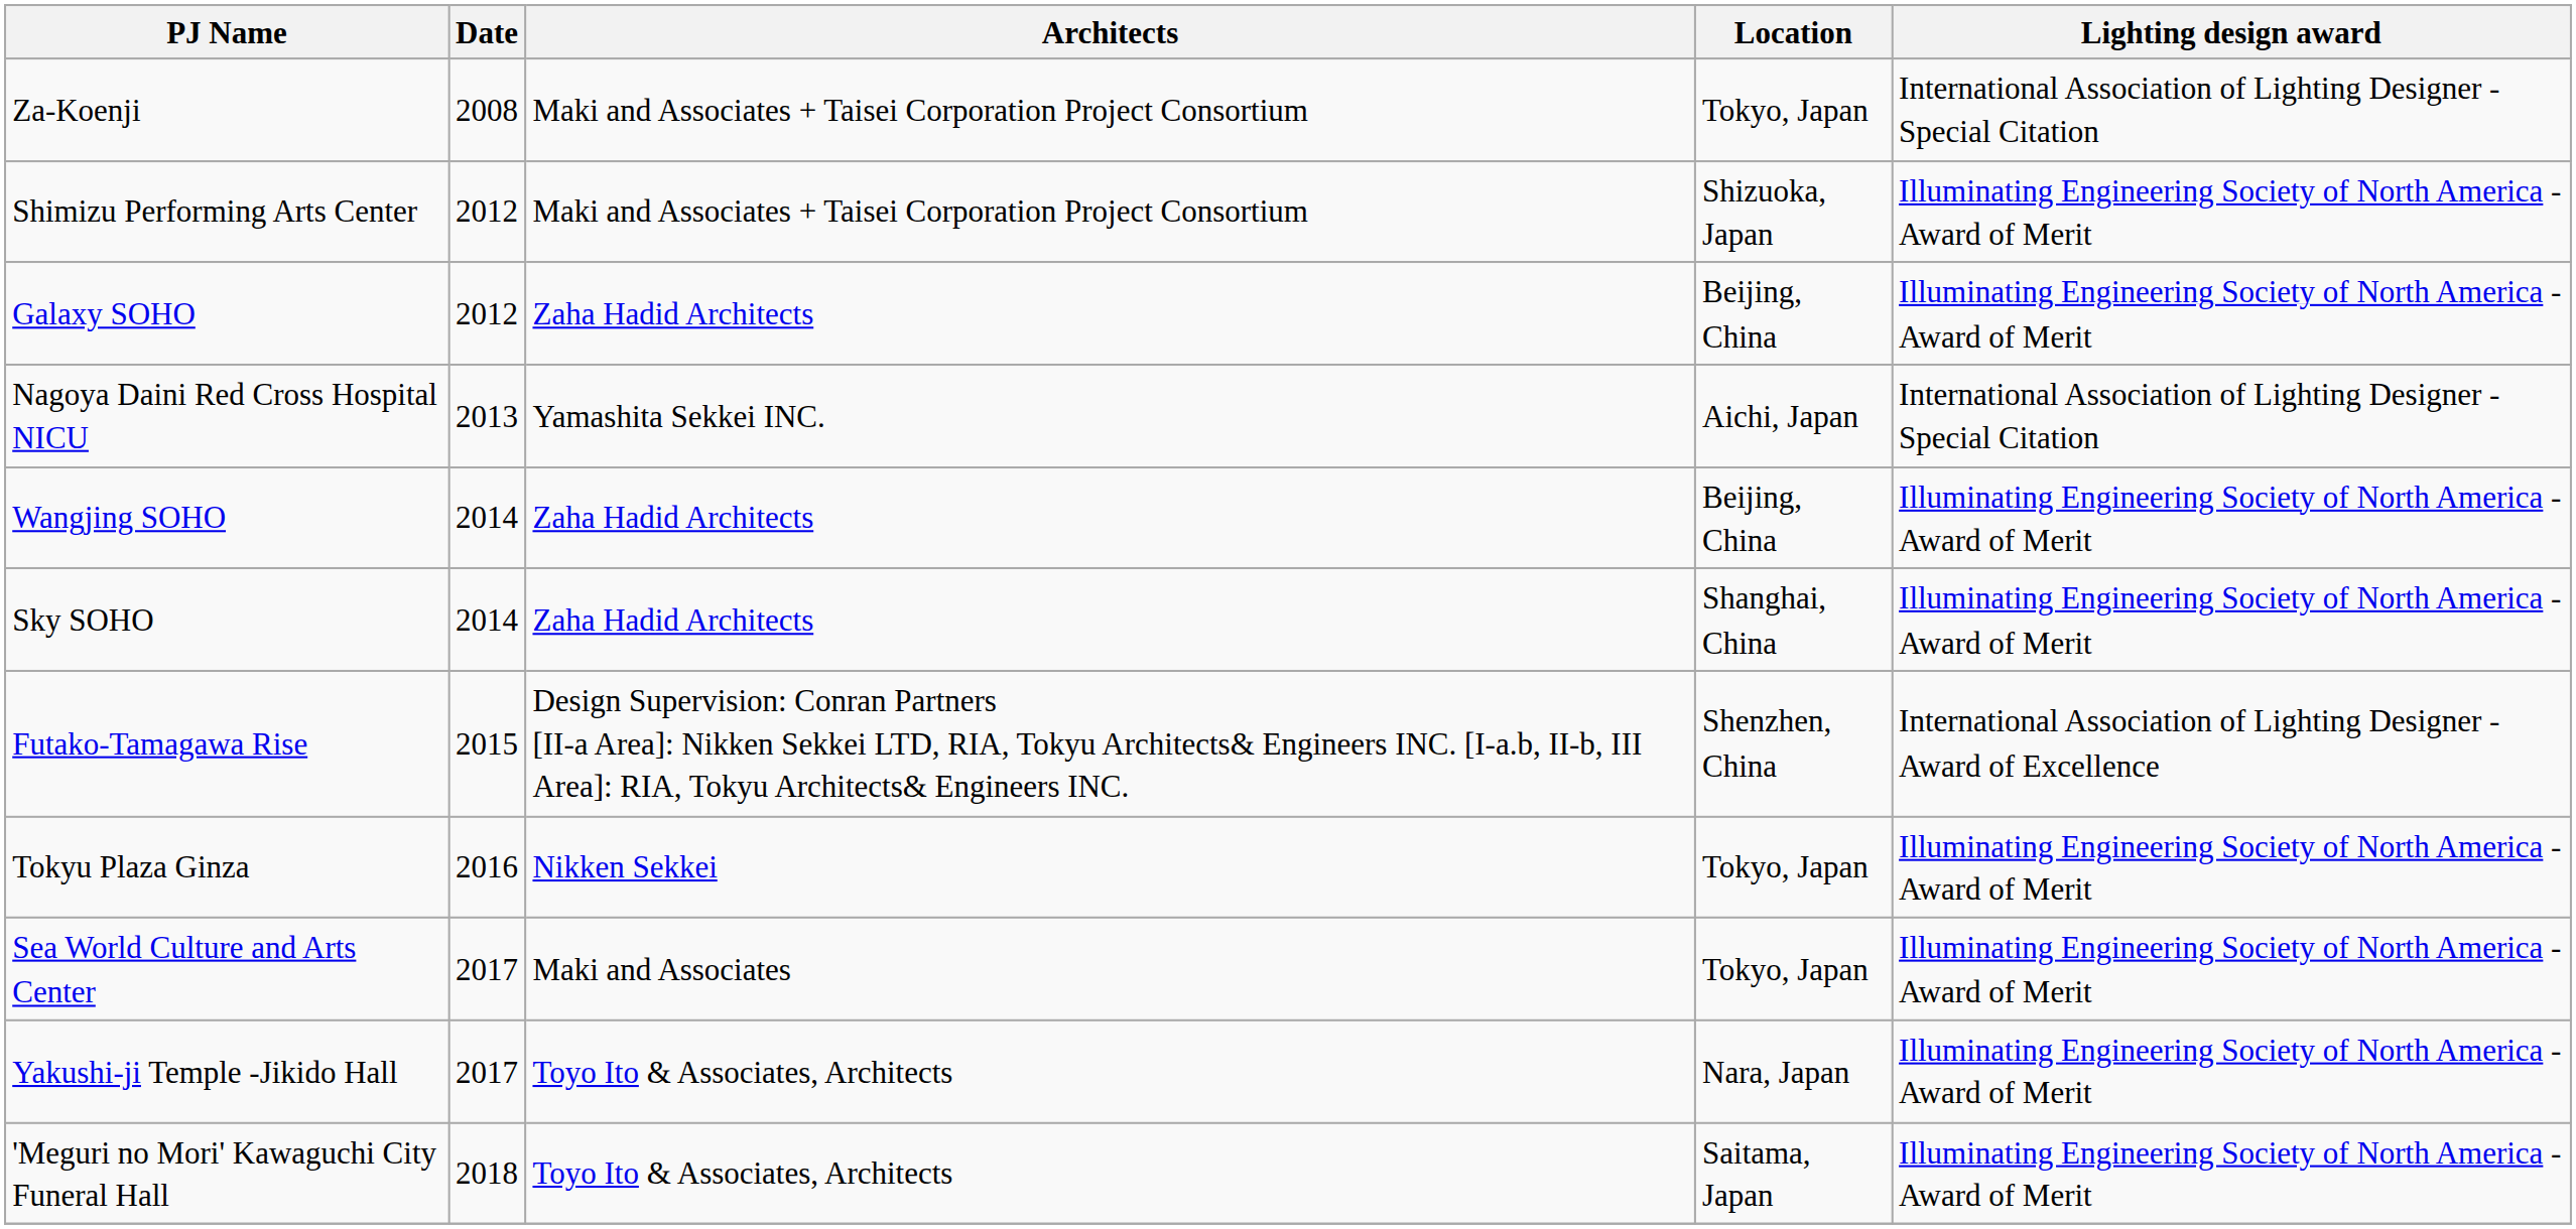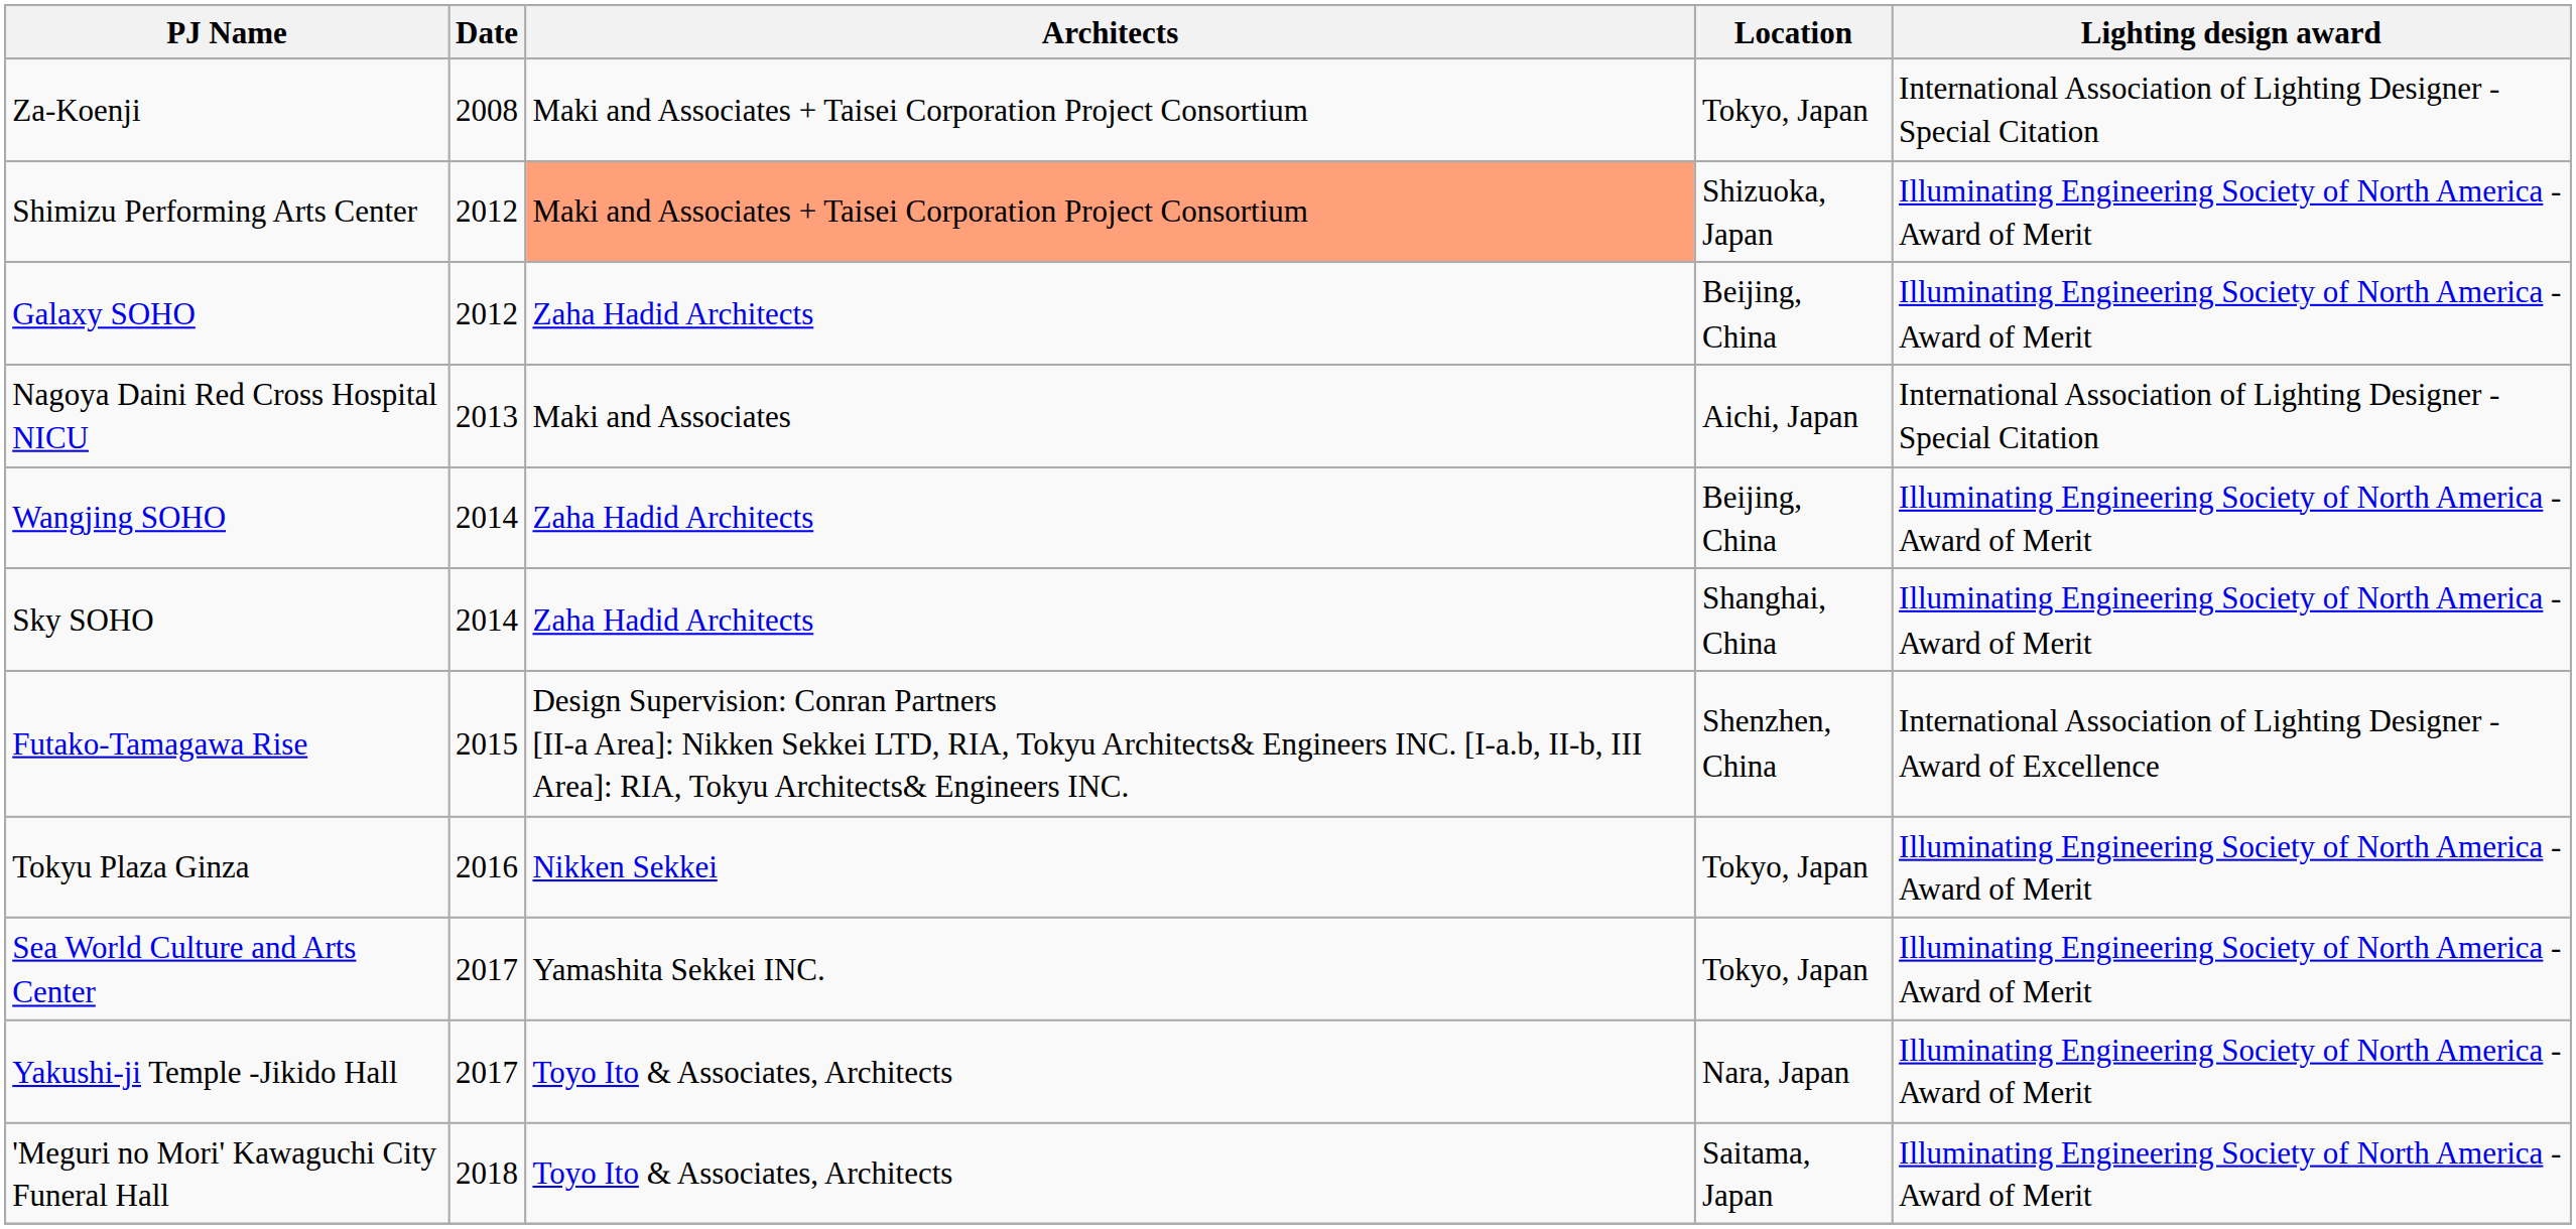Shimizu Performing Arts Center | Architects: no background -> lightsalmon background
Nagoya Daini Red Cross Hospital NICU | Architects: Yamashita Sekkei INC. -> Maki and Associates
Sea World Culture and Arts Center | Architects: Maki and Associates -> Yamashita Sekkei INC.
